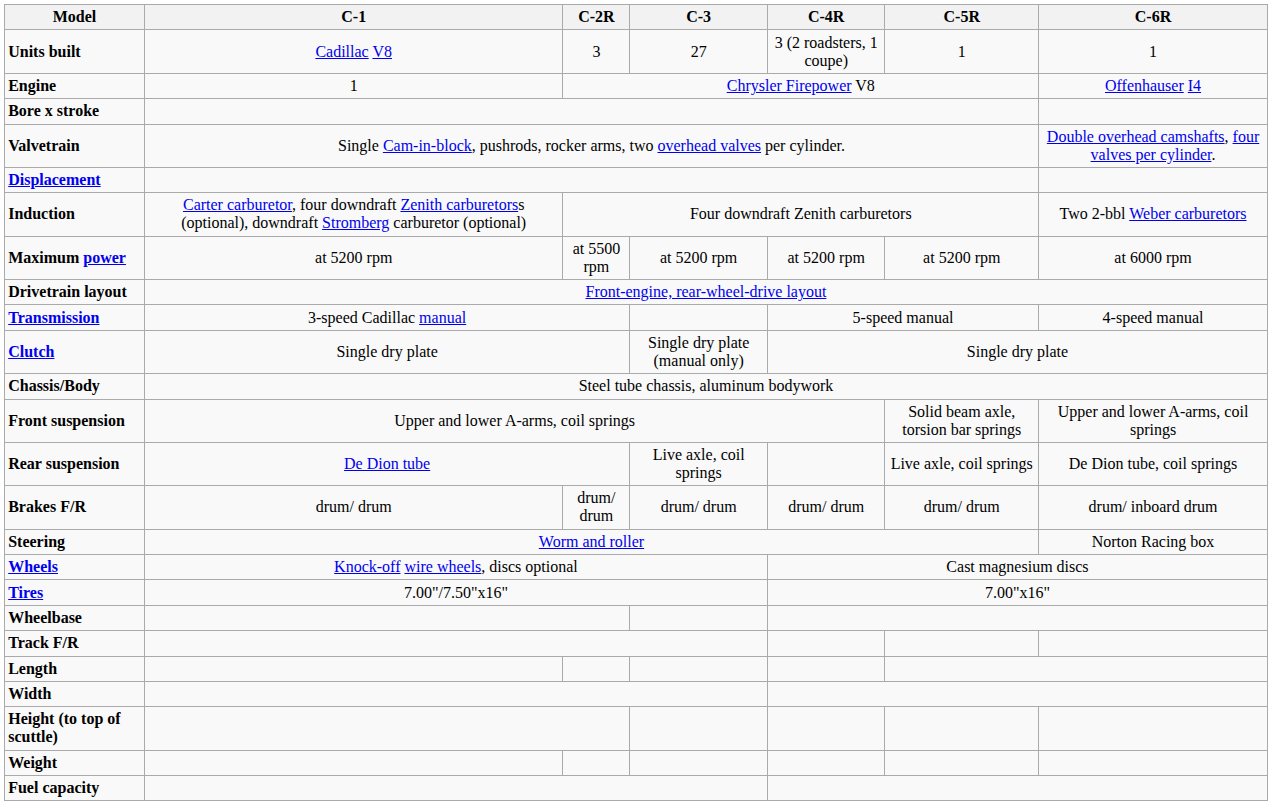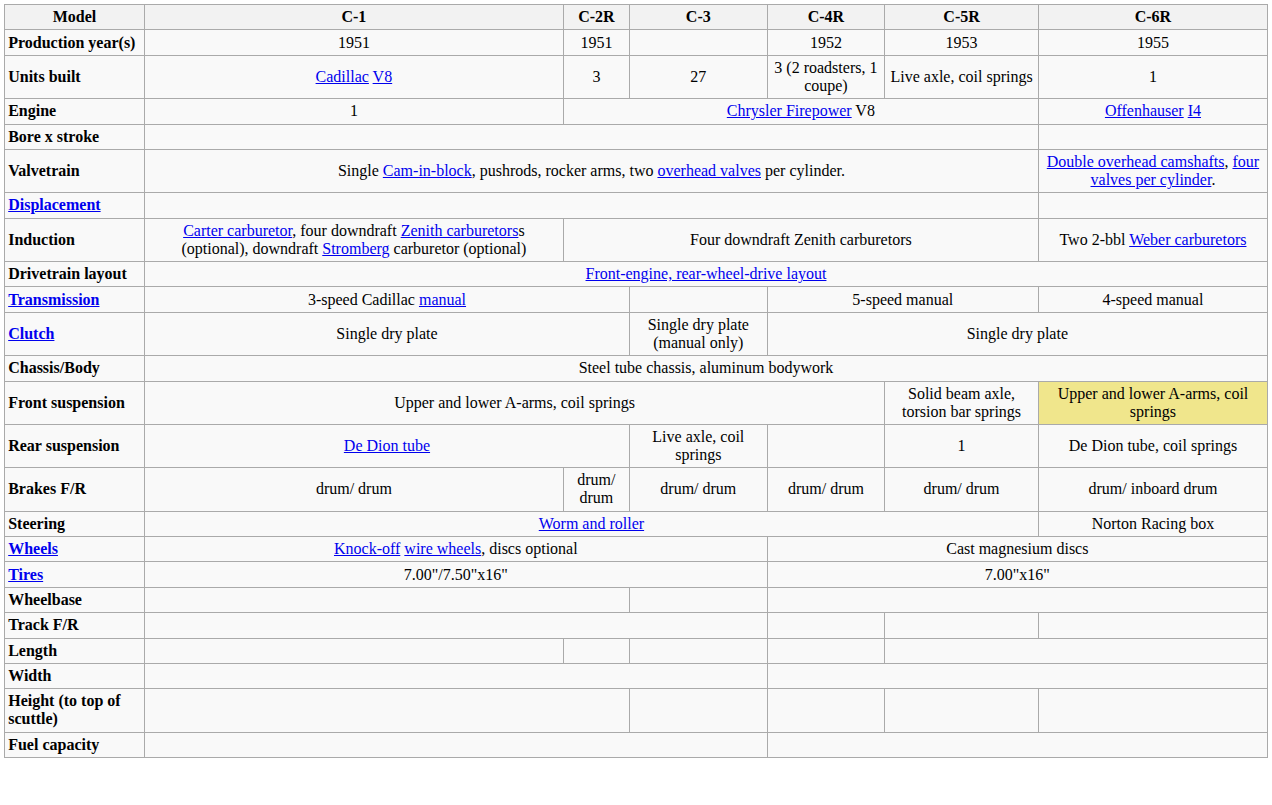+ row: Production year(s) | 1951 | 1951 | 1952 | 1953 | 1955
Units built | C-5R: 1 -> Live axle, coil springs
- row: Maximum power | at 5200 rpm | at 5500 rpm | at 5200 rpm | at 5200 rpm | at 5200 rpm | at 6000 rpm
Front suspension | C-6R: no background -> khaki background
Rear suspension | C-5R: Live axle, coil springs -> 1
- row: Weight
